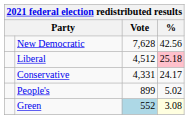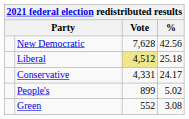Liberal | Vote: no background -> khaki background
Liberal | %: pink background -> no background
Green | Vote: lightblue background -> no background
Green | %: lightyellow background -> no background
